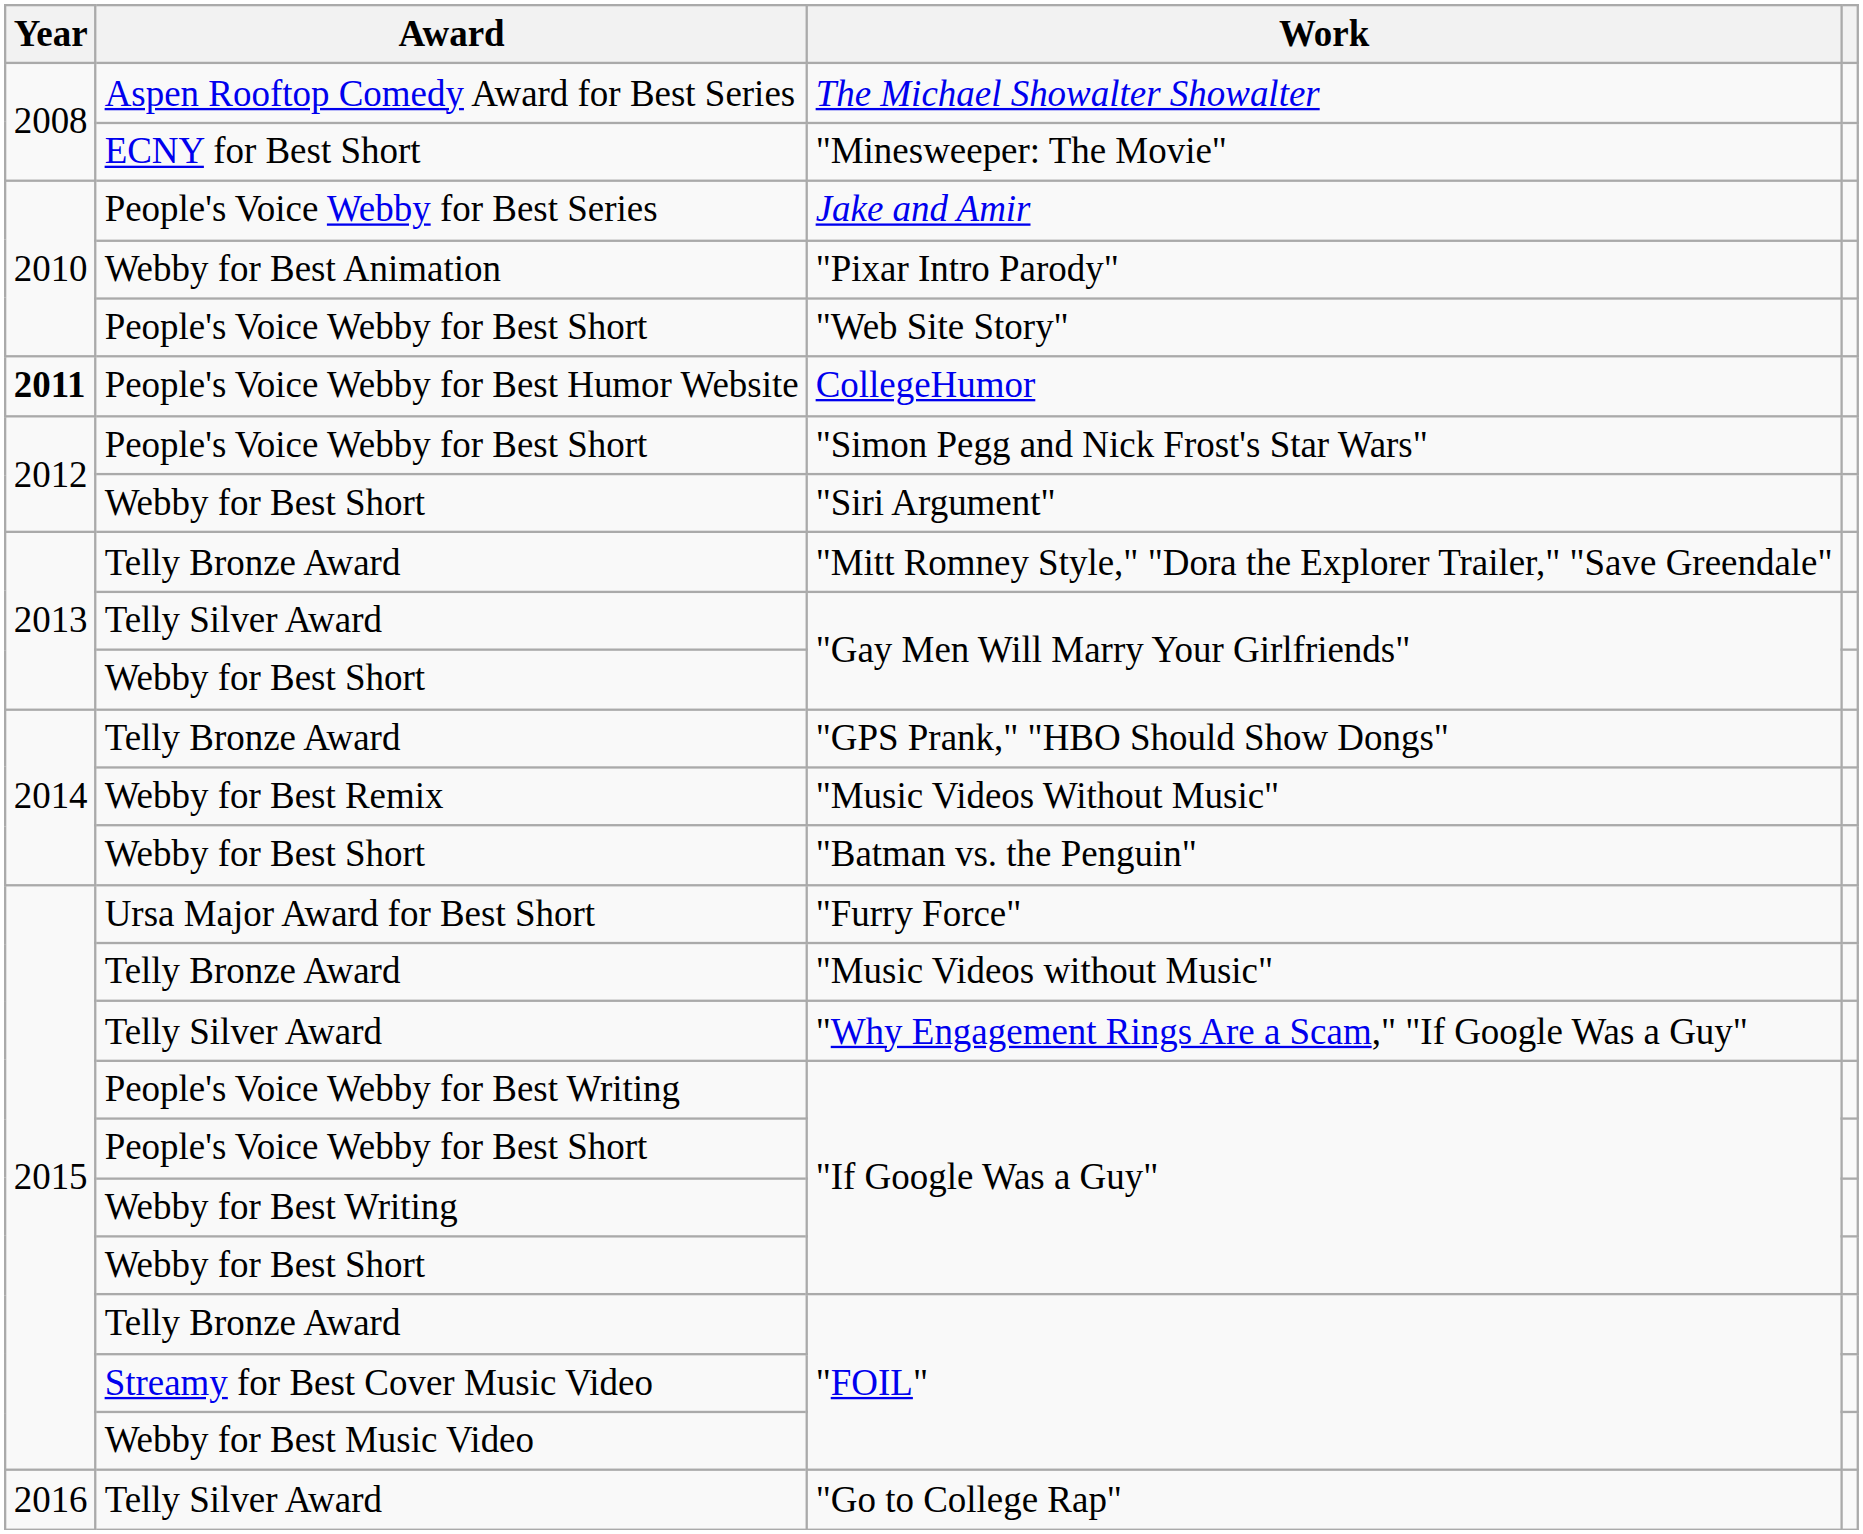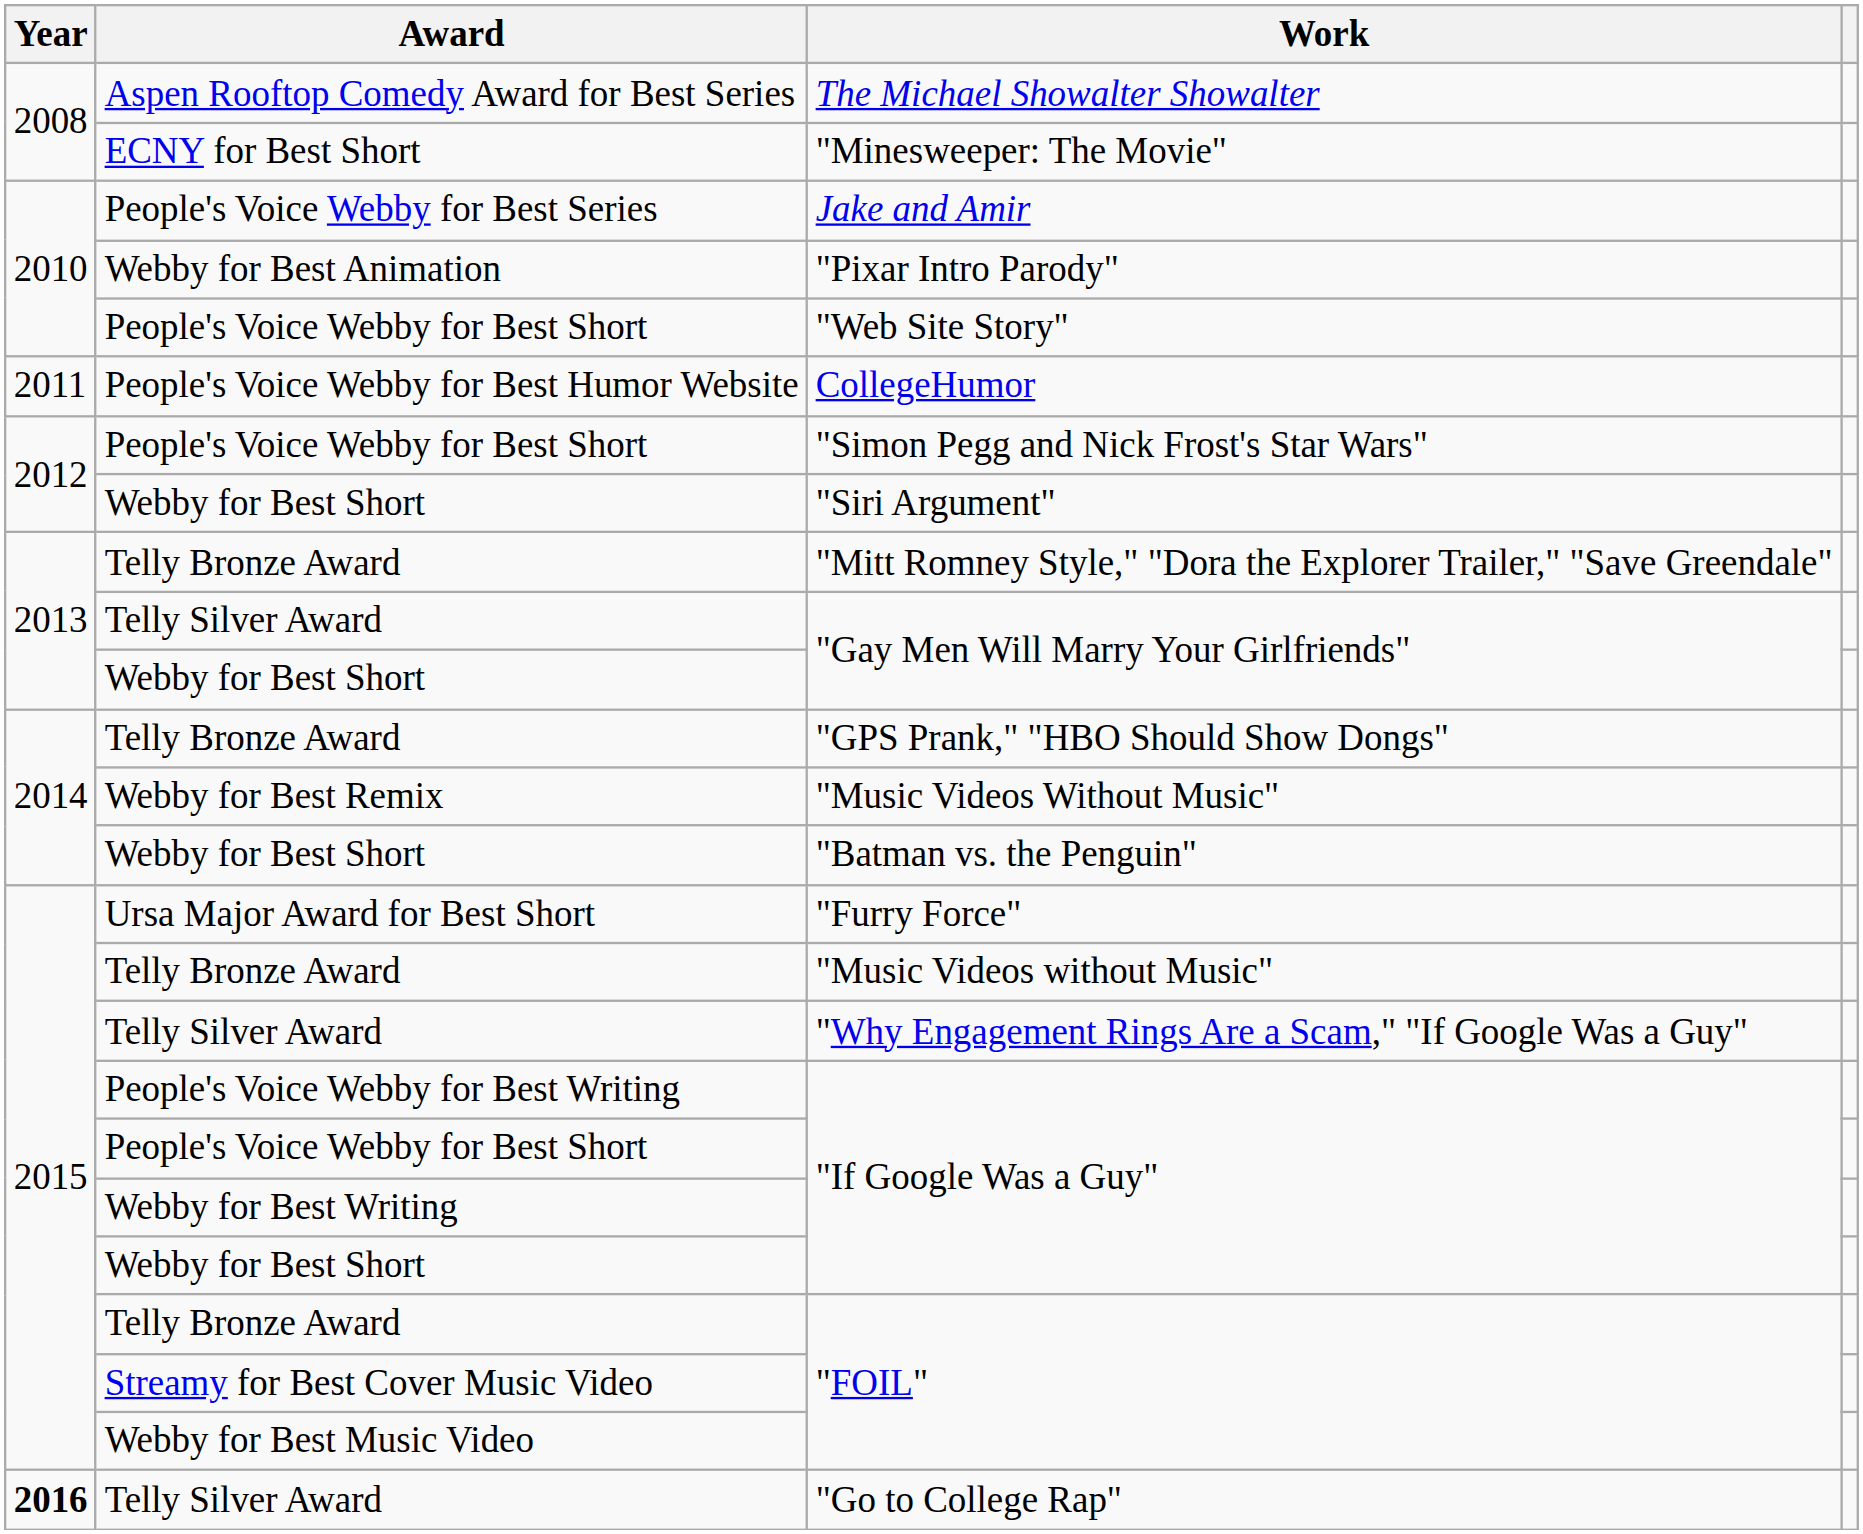CollegeHumor | Year: bold -> normal
"Go to College Rap" | Year: normal -> bold
